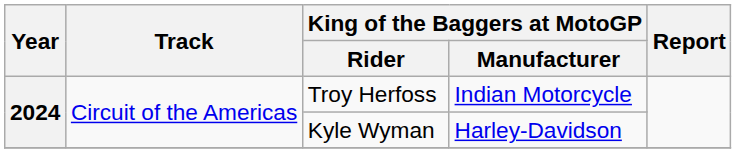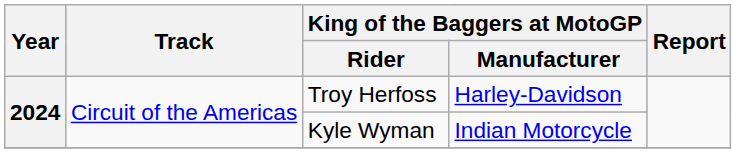Troy Herfoss | King of the Baggers at MotoGP / Manufacturer: Indian Motorcycle -> Harley-Davidson
Kyle Wyman | King of the Baggers at MotoGP / Manufacturer: Harley-Davidson -> Indian Motorcycle
